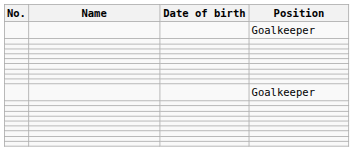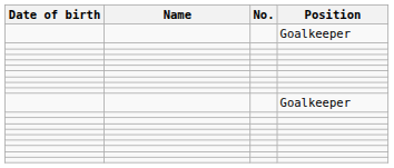columns swapped: No. <-> Date of birth
